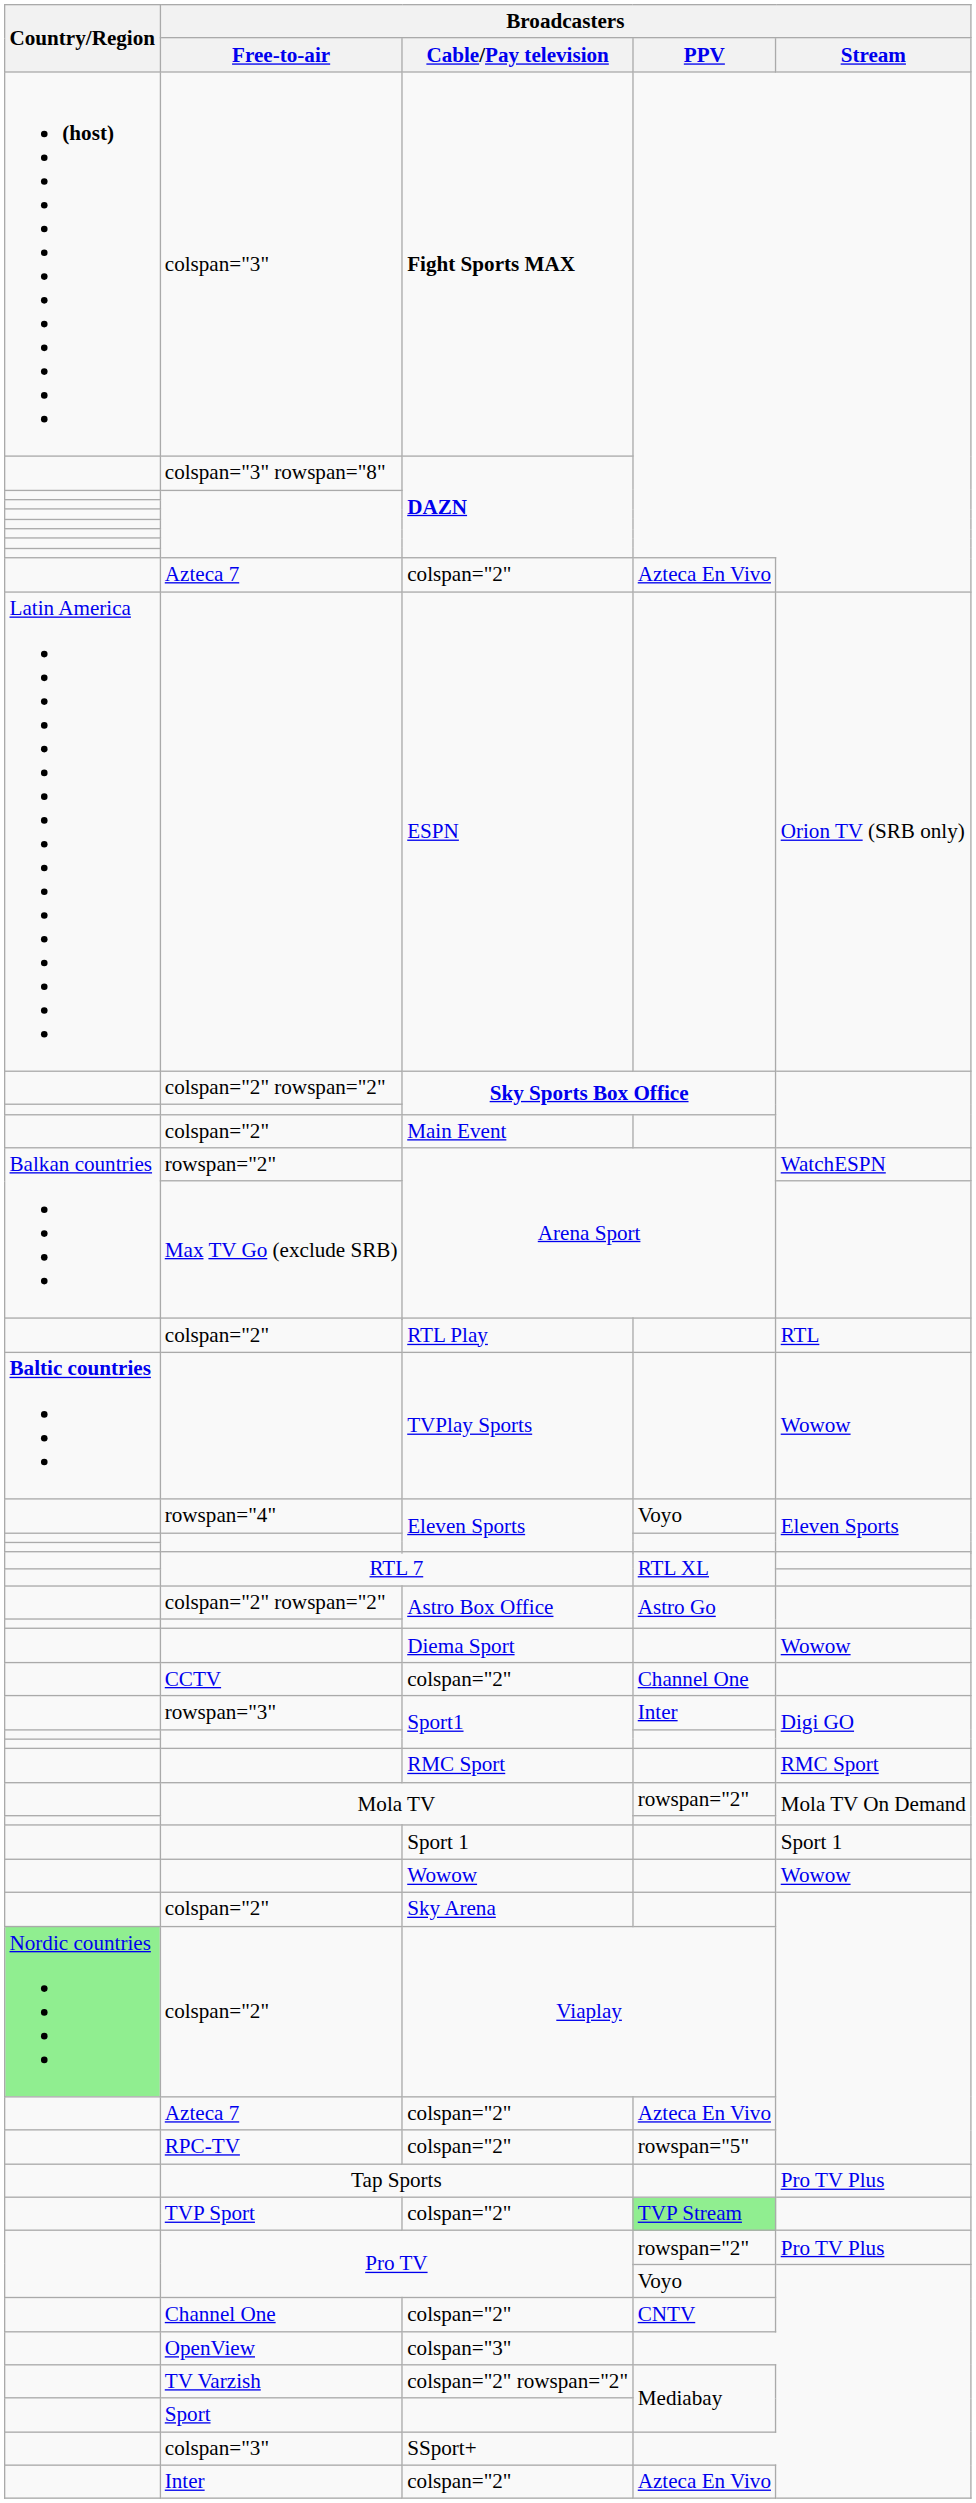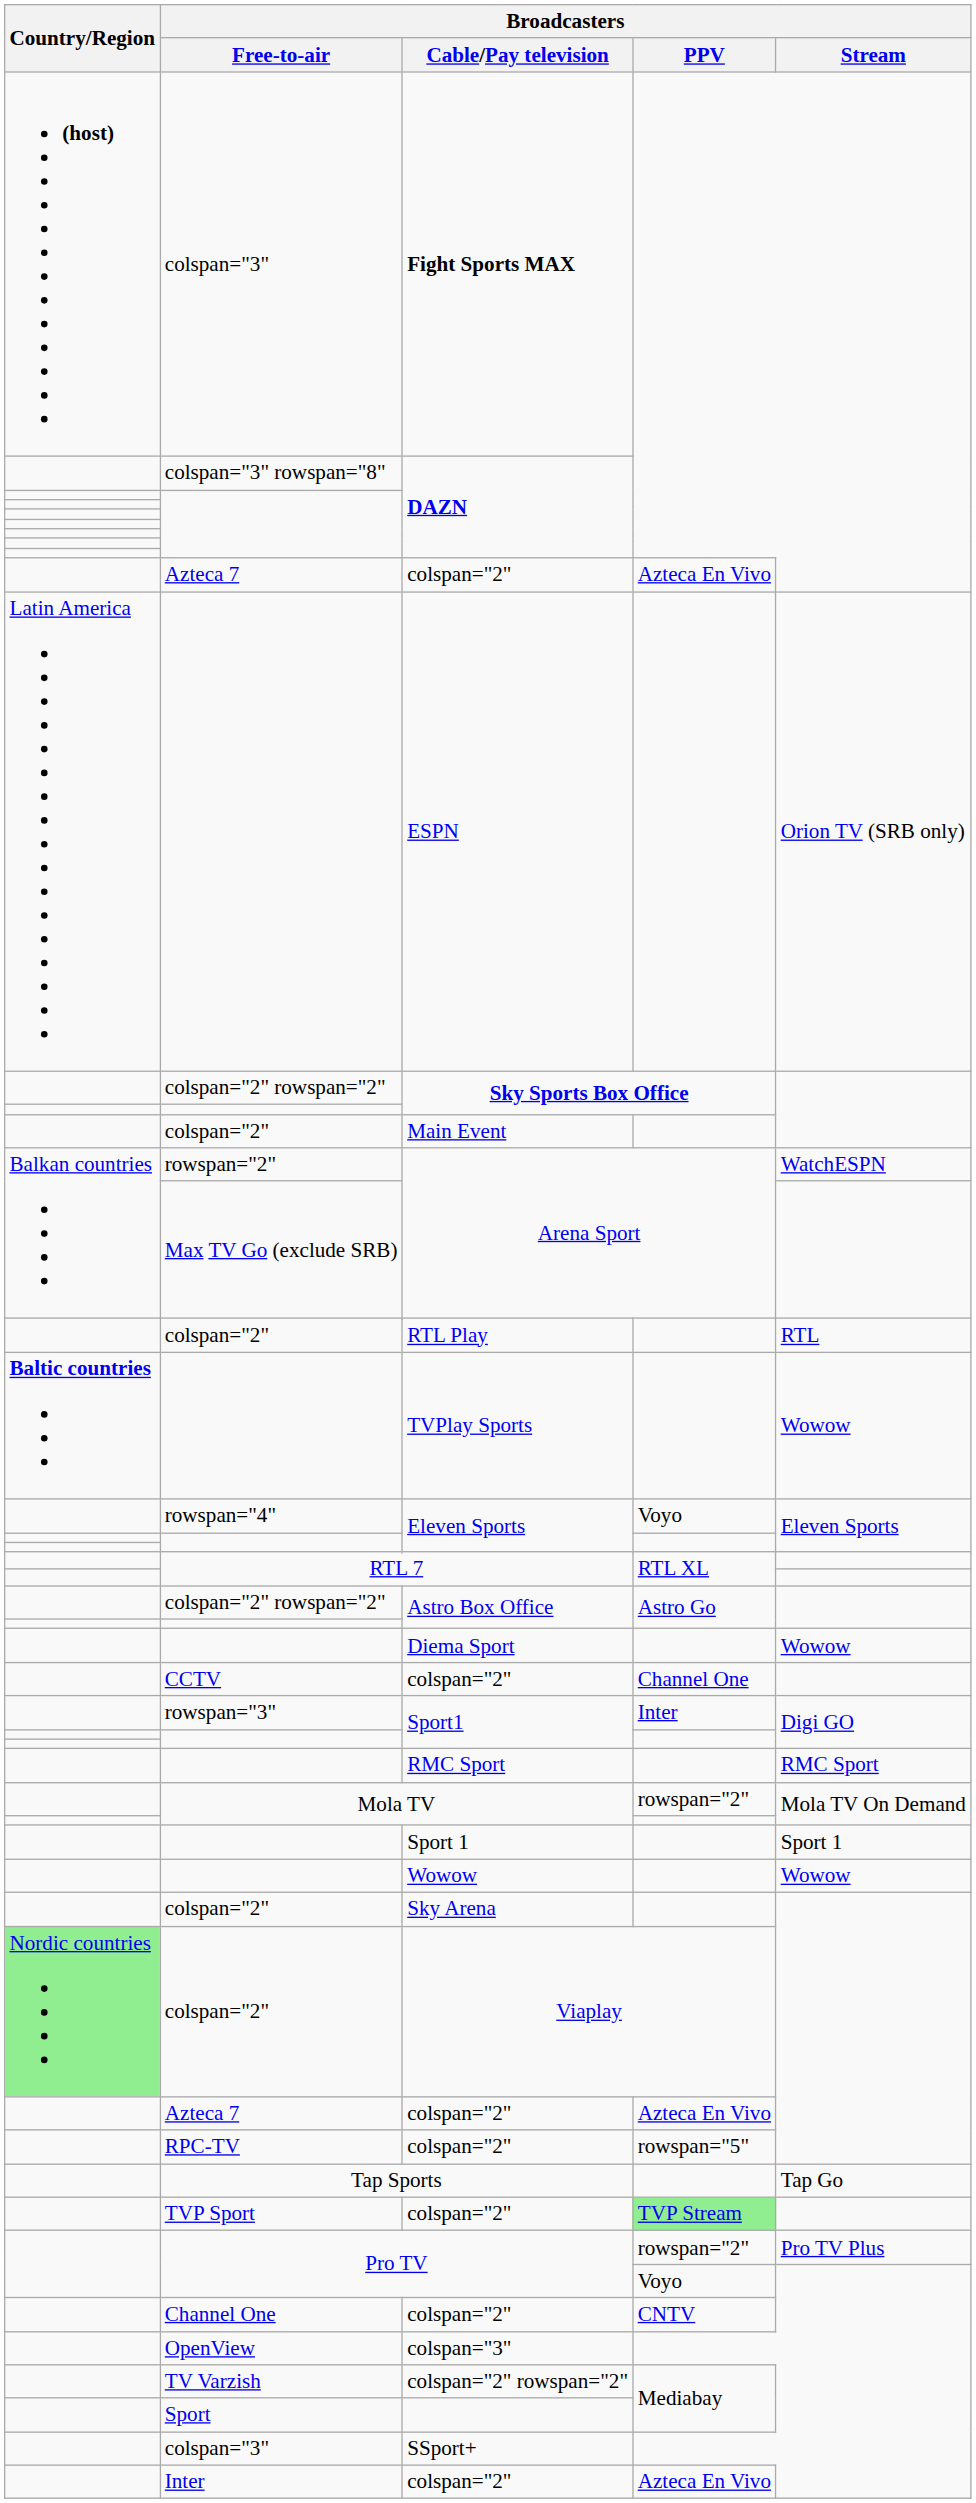Tap Sports | Broadcasters / Stream: Pro TV Plus -> Tap Go
